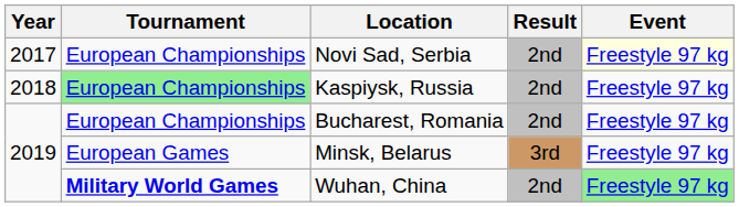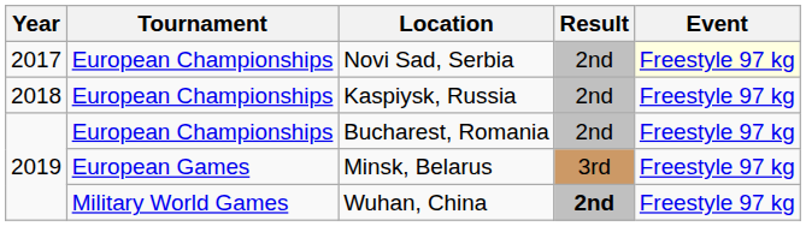Kaspiysk, Russia | Tournament: lightgreen background -> no background
Wuhan, China | Tournament: bold -> normal
Wuhan, China | Result: normal -> bold
Wuhan, China | Event: lightgreen background -> no background
